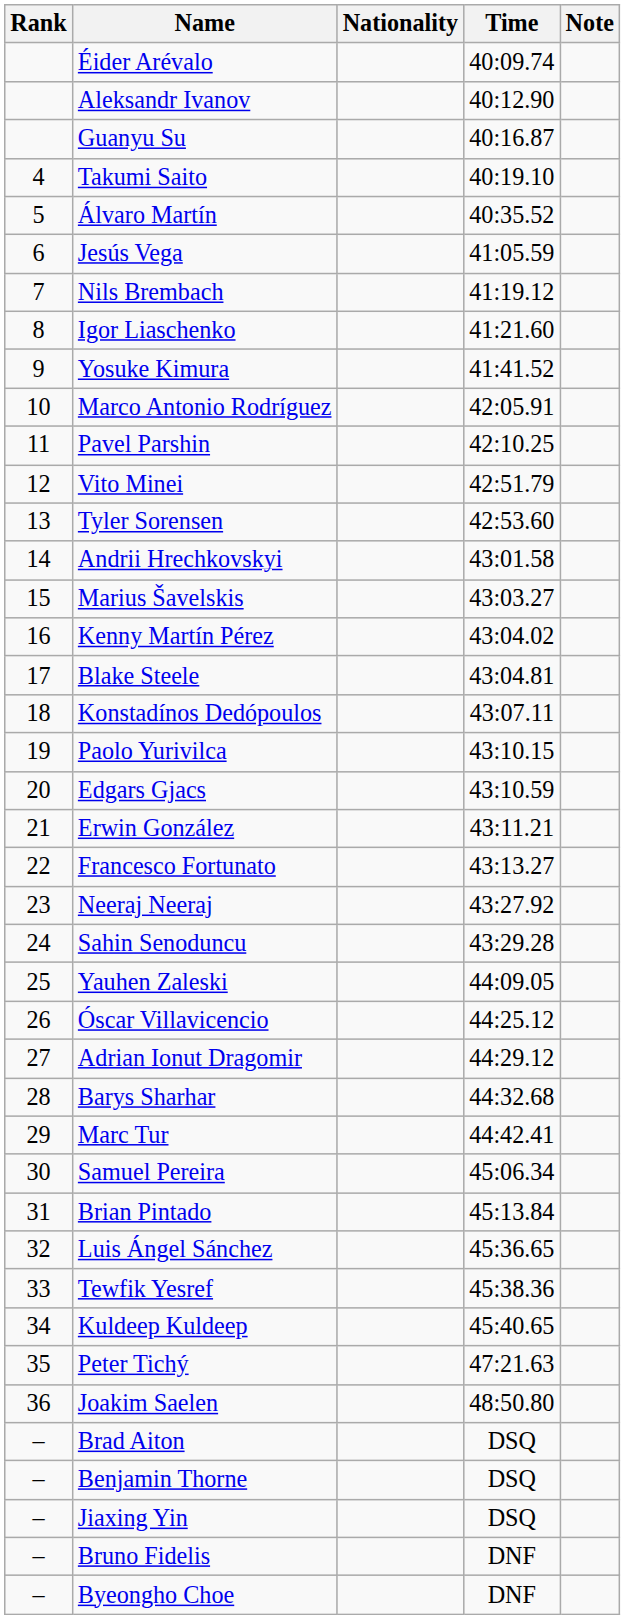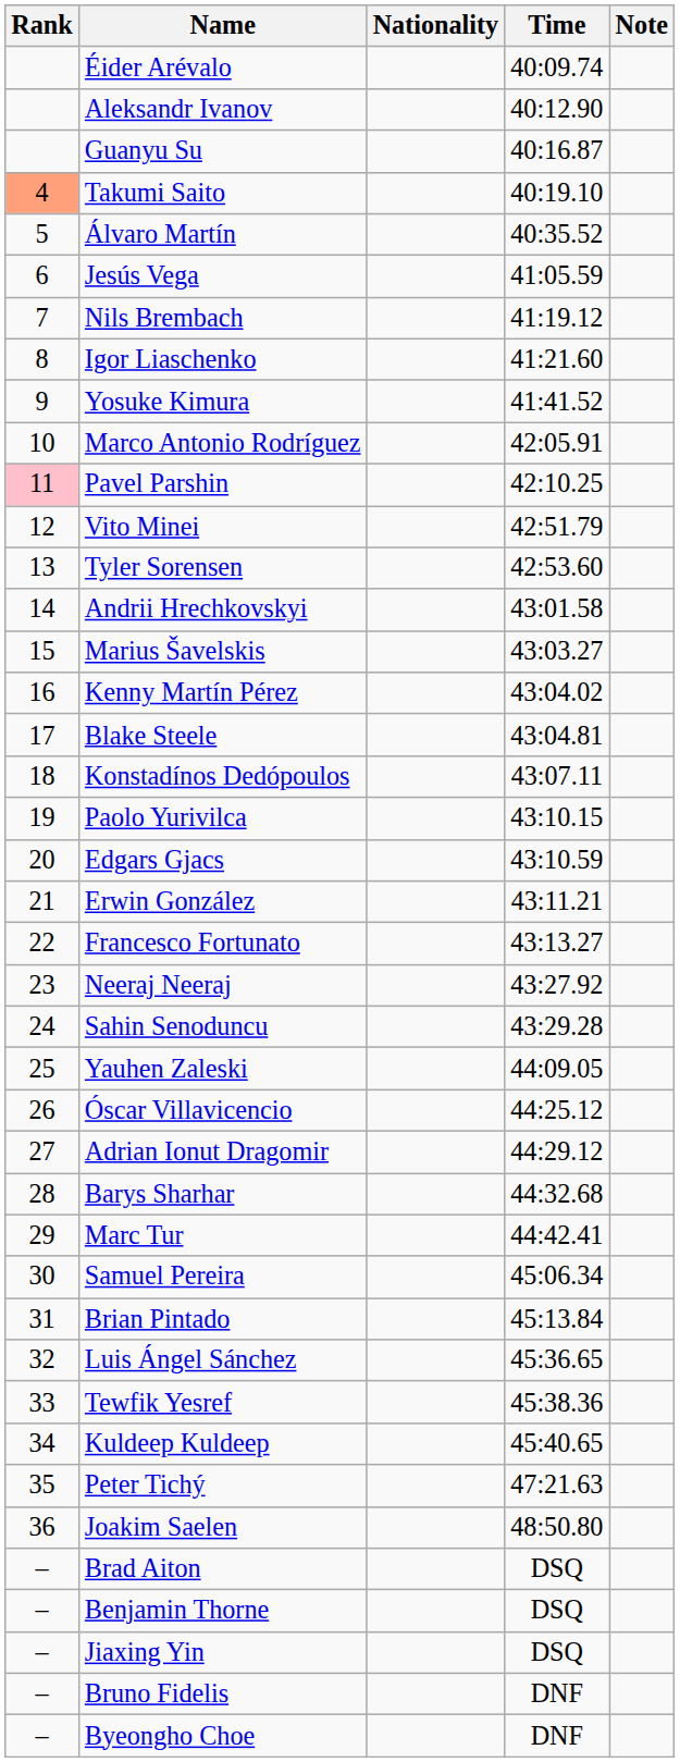Takumi Saito | Rank: no background -> lightsalmon background
Pavel Parshin | Rank: no background -> pink background
